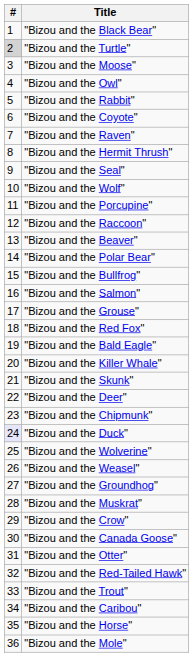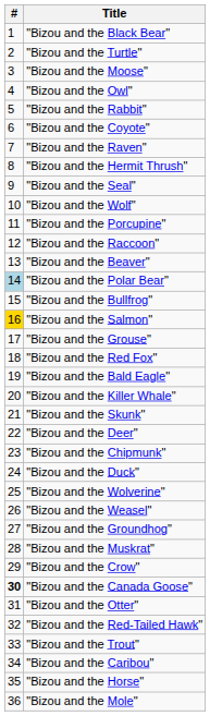"Bizou and the Turtle" | #: lightgrey background -> no background
"Bizou and the Polar Bear" | #: no background -> lightblue background
"Bizou and the Salmon" | #: no background -> gold background
"Bizou and the Duck" | #: lavender background -> no background
"Bizou and the Canada Goose" | #: normal -> bold
